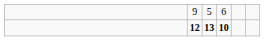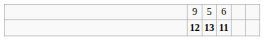row 2 | column 4: 10 -> 11
